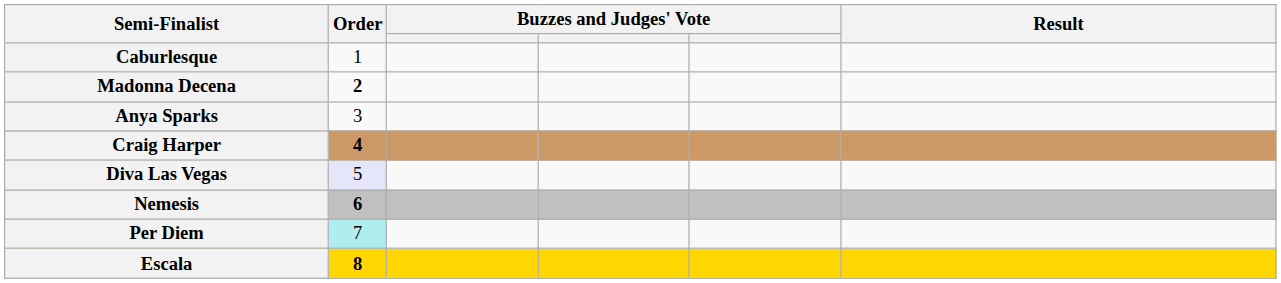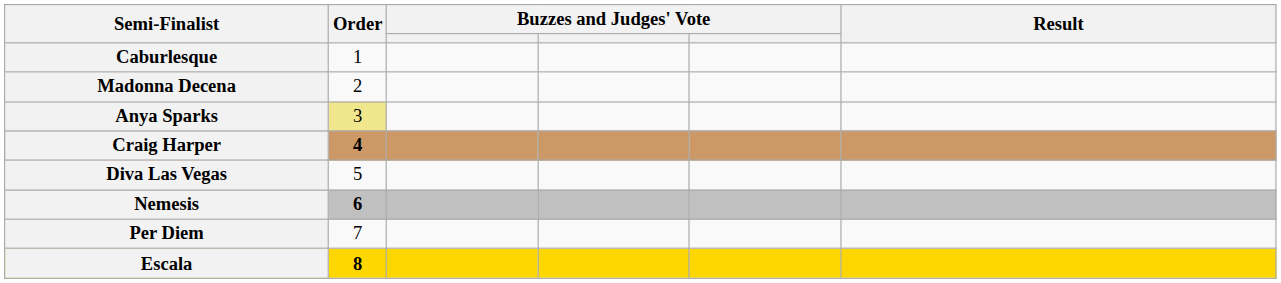Madonna Decena | Order: bold -> normal
Anya Sparks | Order: no background -> khaki background
Diva Las Vegas | Order: lavender background -> no background
Per Diem | Order: paleturquoise background -> no background
